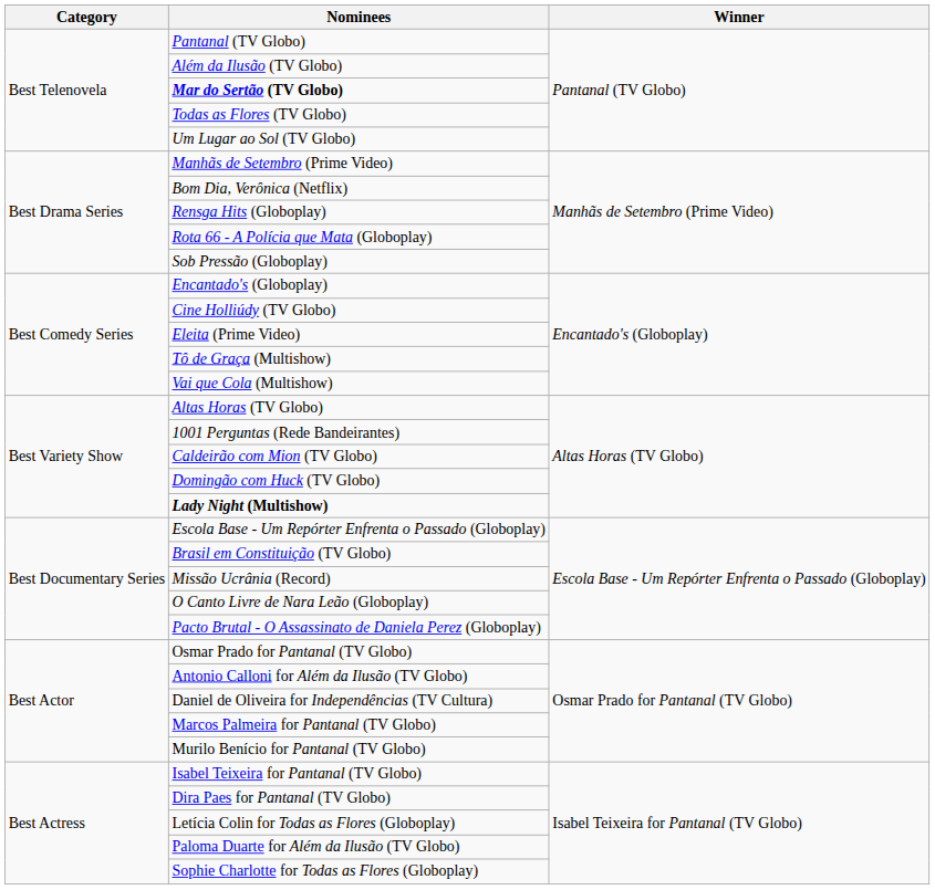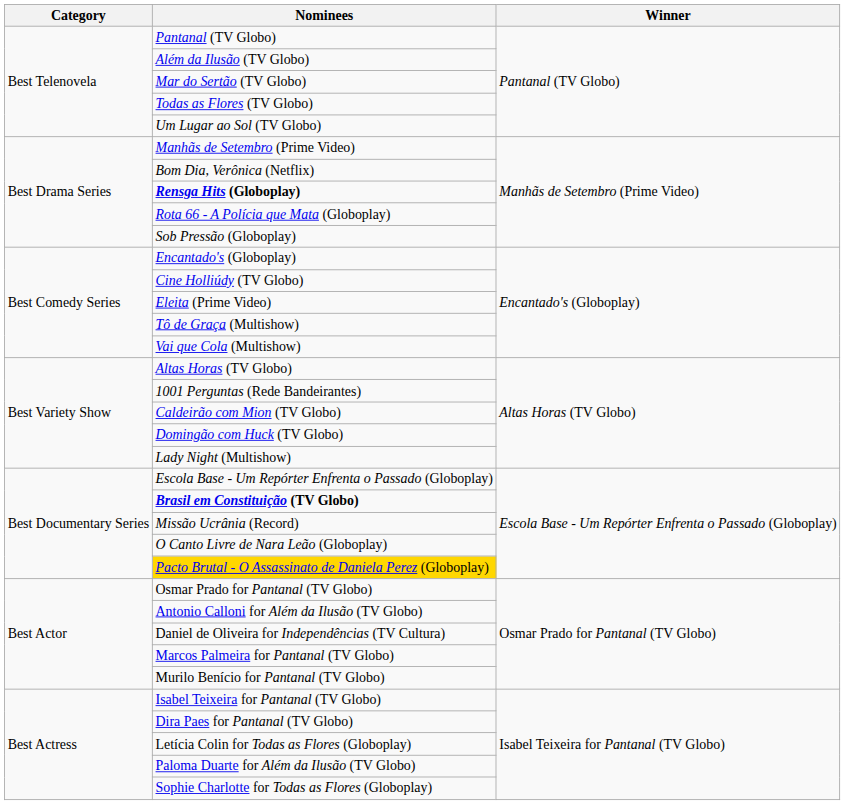Mar do Sertão (TV Globo) | Nominees: bold -> normal
Rensga Hits (Globoplay) | Nominees: normal -> bold
Lady Night (Multishow) | Nominees: bold -> normal
Brasil em Constituição (TV Globo) | Nominees: normal -> bold
Pacto Brutal - O Assassinato de Daniela Perez (Globoplay) | Nominees: no background -> gold background
